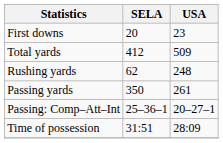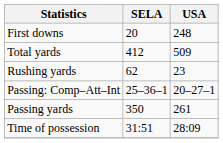First downs | USA: 23 -> 248
Rushing yards | USA: 248 -> 23
rows swapped: Passing yards <-> Passing: Comp–Att–Int
